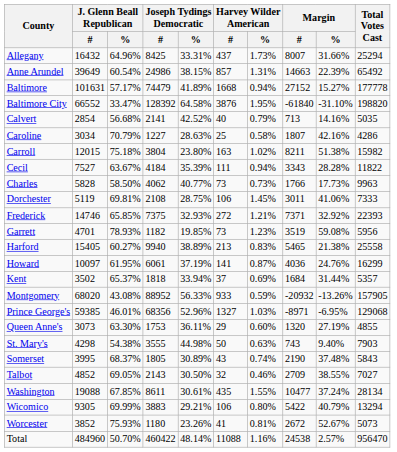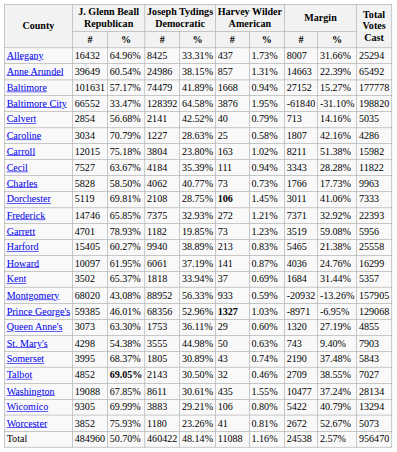Dorchester | Harvey Wilder American / #: normal -> bold
Prince George's | Harvey Wilder American / #: normal -> bold
Talbot | J. Glenn Beall Republican / %: normal -> bold
